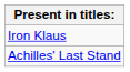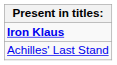row 2 | column 1: normal -> bold
